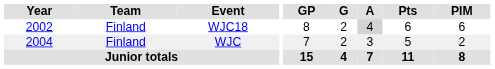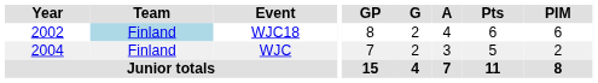WJC18 | Team: no background -> lightblue background
WJC18 | A: lightgrey background -> no background
